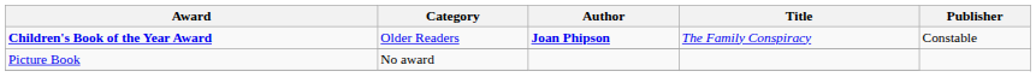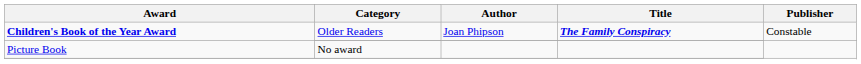Children's Book of the Year Award / Older Readers | Author: bold -> normal
Children's Book of the Year Award / Older Readers | Title: normal -> bold
